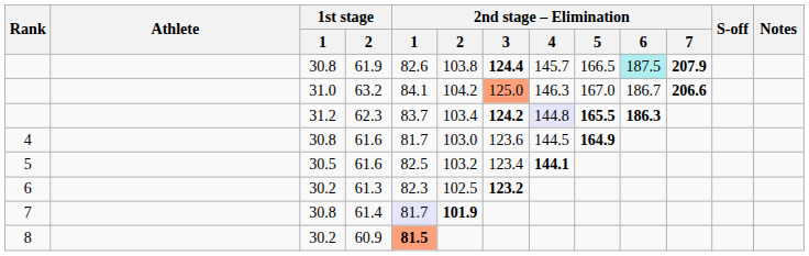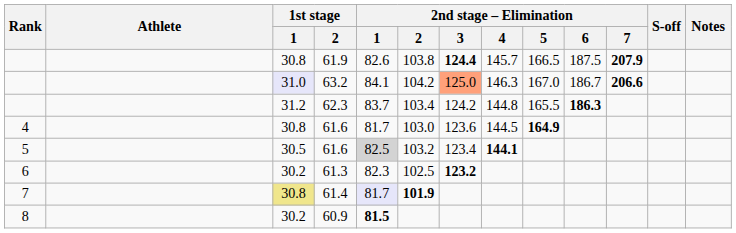61.9 | 2nd stage – Elimination / 6: paleturquoise background -> no background
63.2 | 1st stage / 1: no background -> lavender background
62.3 | 2nd stage – Elimination / 3: bold -> normal
62.3 | 2nd stage – Elimination / 4: lavender background -> no background
62.3 | 2nd stage – Elimination / 5: bold -> normal
5 / 61.6 | 2nd stage – Elimination / 1: no background -> lightgrey background
61.4 | 1st stage / 1: no background -> khaki background
60.9 | 2nd stage – Elimination / 1: lightsalmon background -> no background
